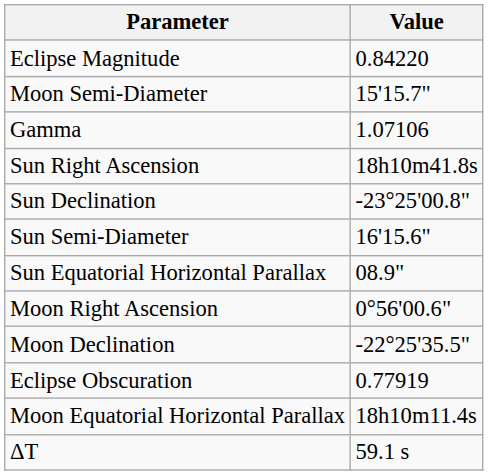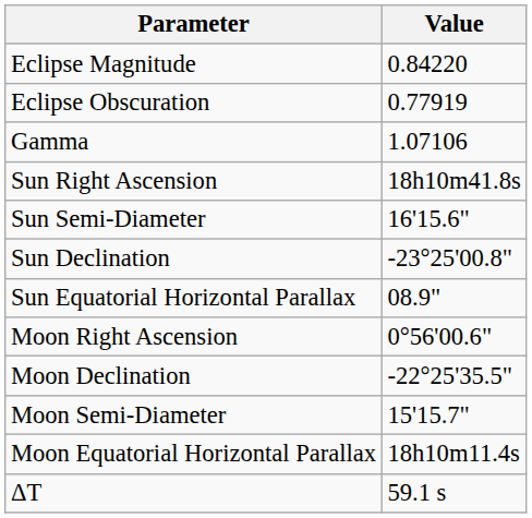rows swapped: Eclipse Obscuration <-> Moon Semi-Diameter
rows swapped: Sun Declination <-> Sun Semi-Diameter
